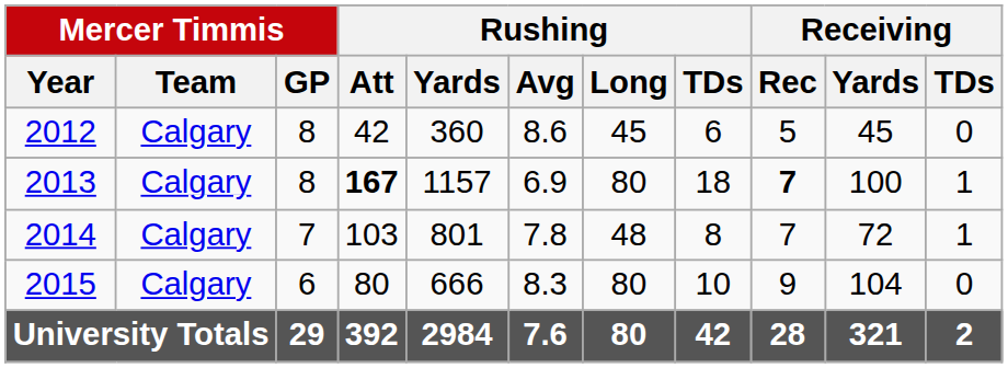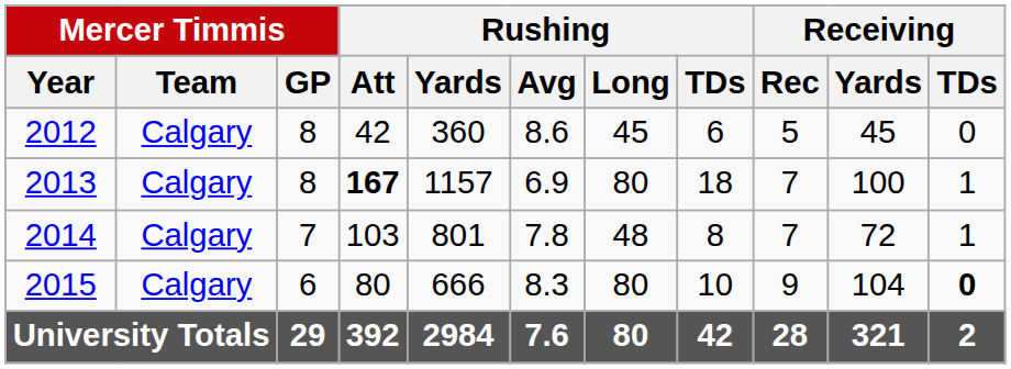2013 | Receiving / Rec: bold -> normal
2015 | Receiving / TDs: normal -> bold
